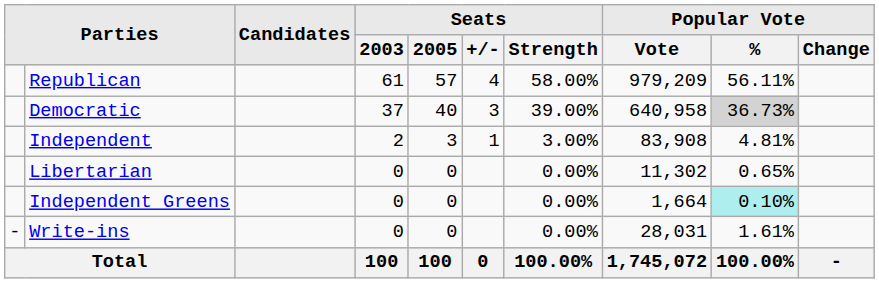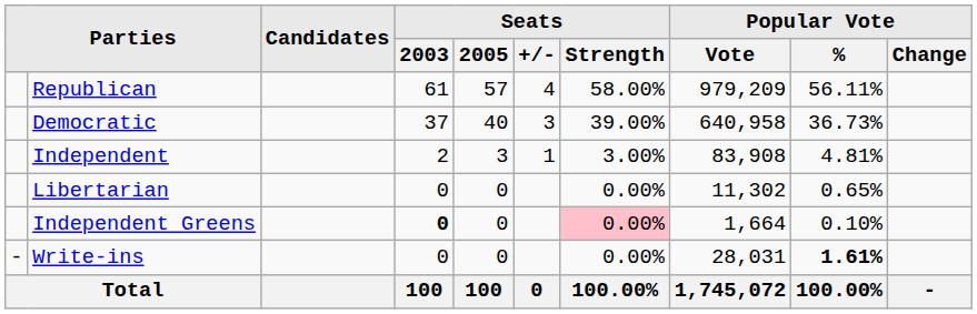Democratic | Popular Vote / %: lightgrey background -> no background
Independent Greens | Seats / 2003: normal -> bold
Independent Greens | Seats / Strength: no background -> pink background
Independent Greens | Popular Vote / %: paleturquoise background -> no background
Write-ins | Popular Vote / %: normal -> bold
